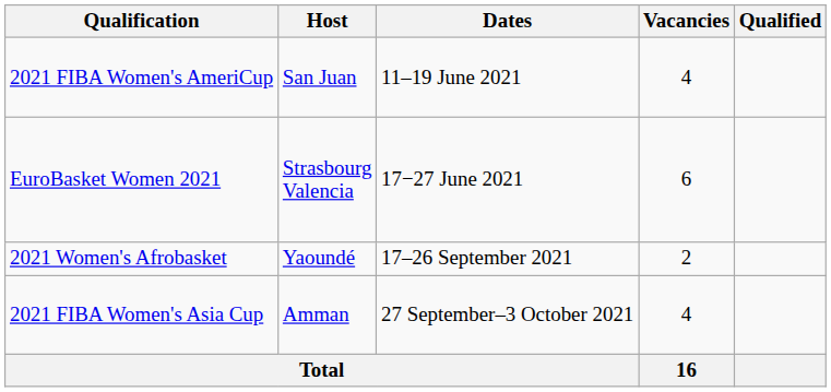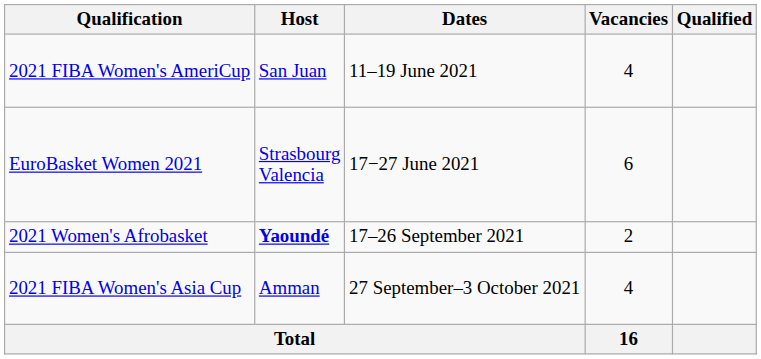2021 Women's Afrobasket | Host: normal -> bold
